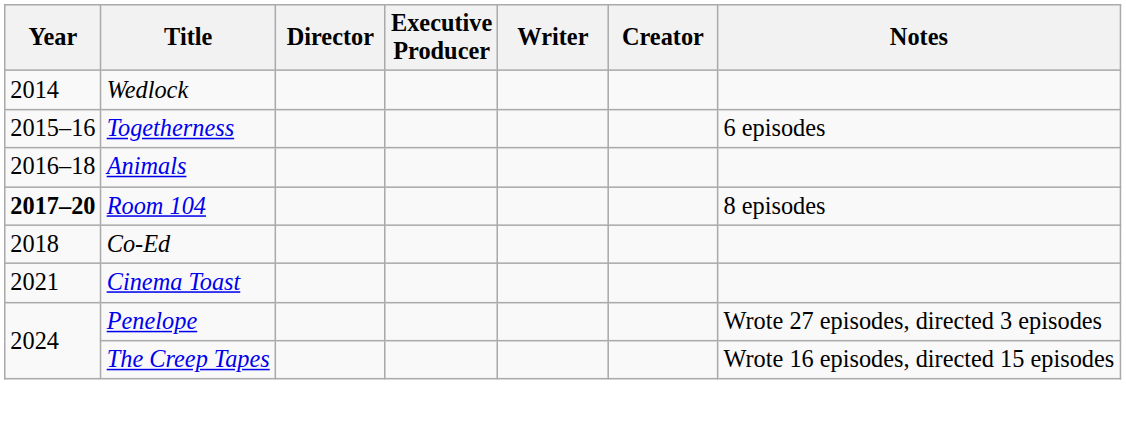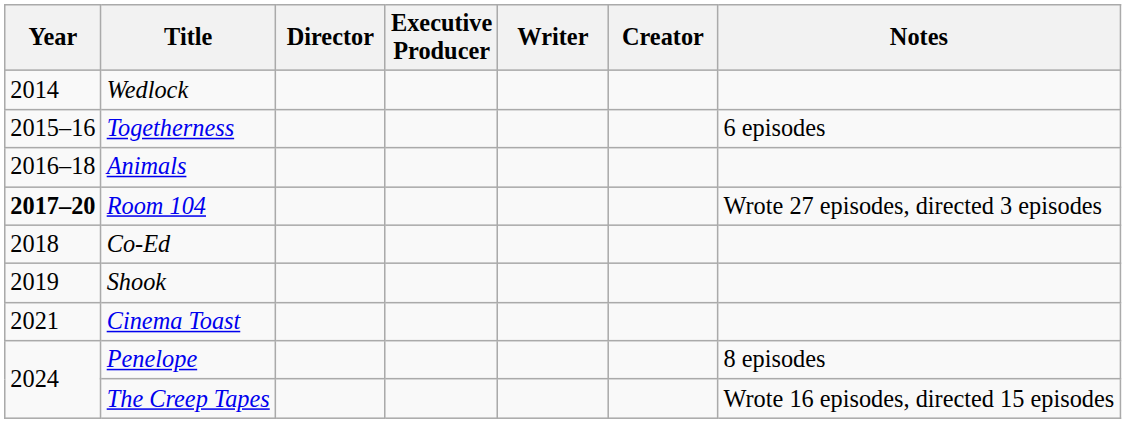Room 104 | Notes: 8 episodes -> Wrote 27 episodes, directed 3 episodes
+ row: 2019 | Shook
Penelope | Notes: Wrote 27 episodes, directed 3 episodes -> 8 episodes
